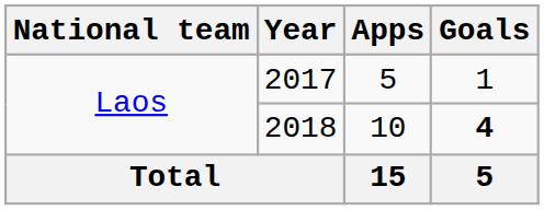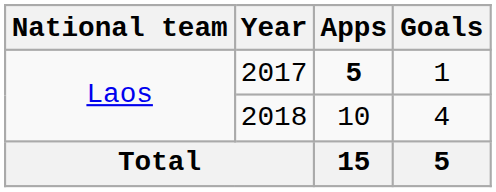2017 | Apps: normal -> bold
2018 | Goals: bold -> normal
